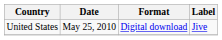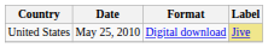United States | Label: no background -> khaki background
